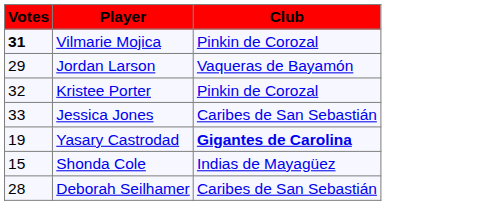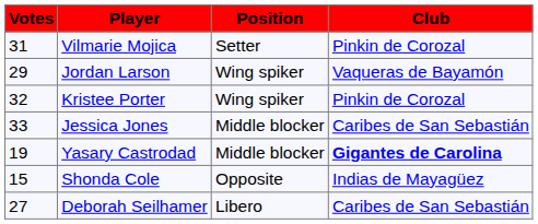+ column: Position | Setter | Wing spiker | Wing spiker | Middle blocker | Middle blocker | Opposite | Libero
Vilmarie Mojica | Votes: bold -> normal
Deborah Seilhamer | Votes: 28 -> 27
